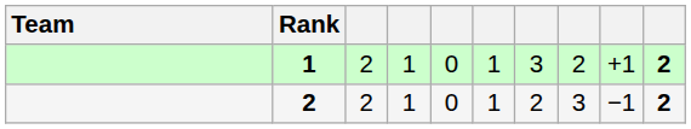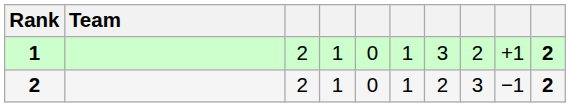columns swapped: Rank <-> Team
